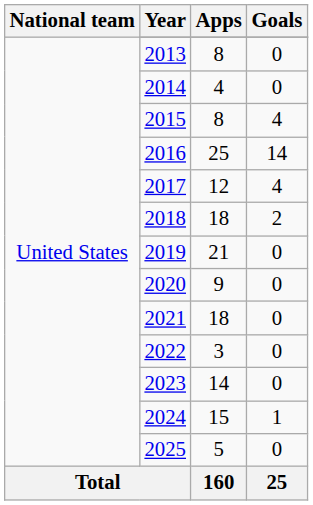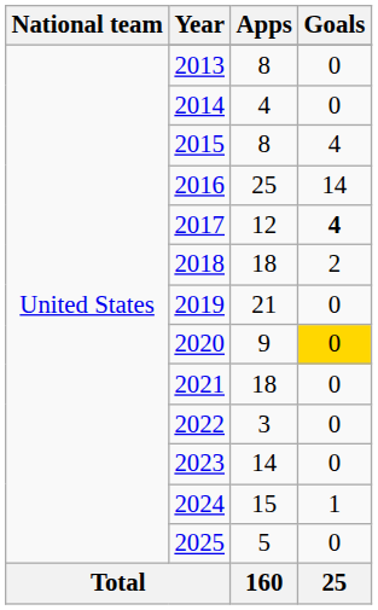2017 | Goals: normal -> bold
2020 | Goals: no background -> gold background
